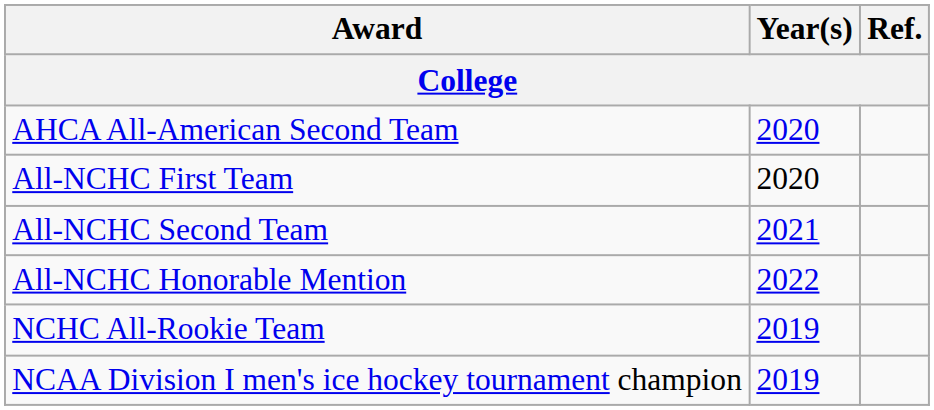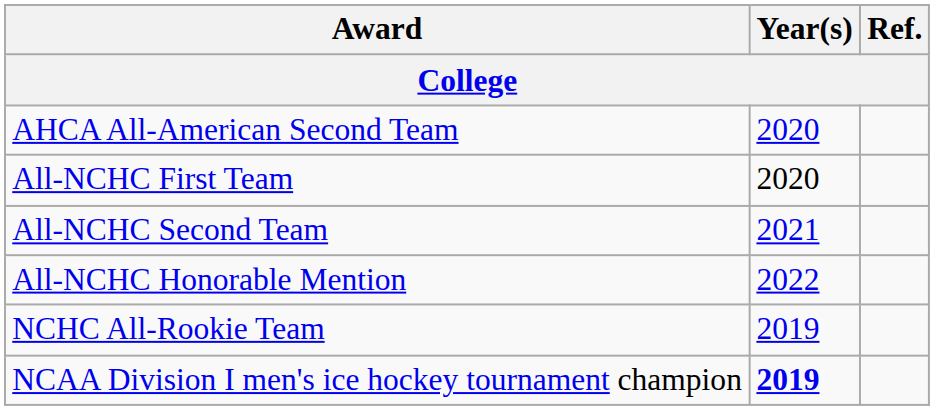NCAA Division I men's ice hockey tournament champion | Year(s): normal -> bold
